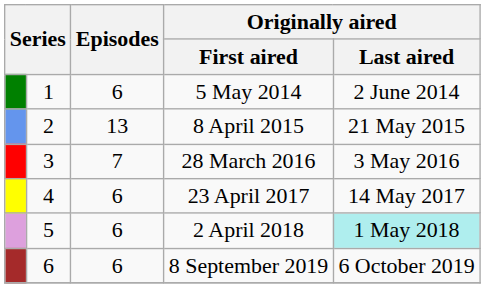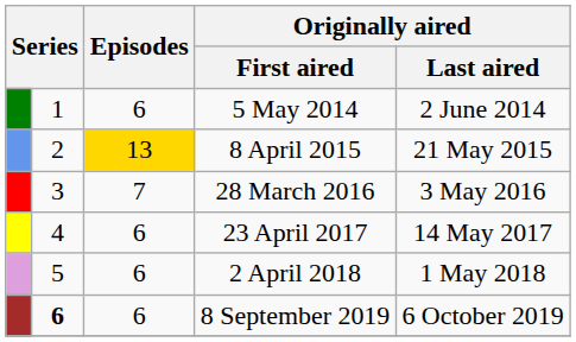8 April 2015 | Episodes: no background -> gold background
2 April 2018 | Originally aired / Last aired: paleturquoise background -> no background
8 September 2019 | column 2: normal -> bold
